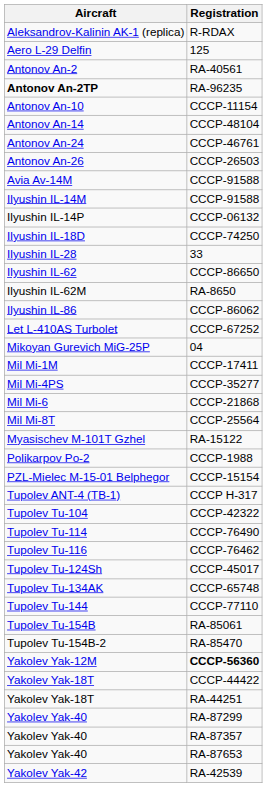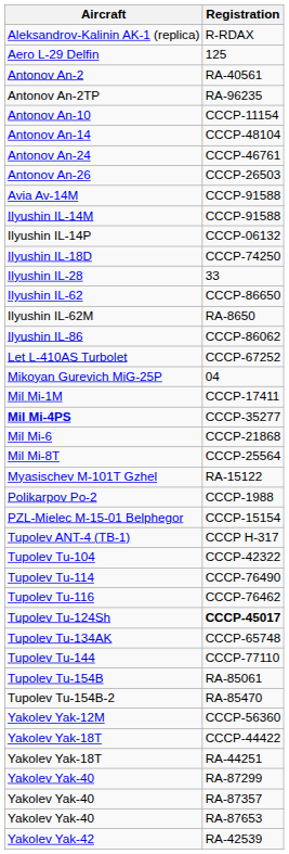row 5 | Aircraft: bold -> normal
row 21 | Aircraft: normal -> bold
row 31 | Registration: normal -> bold
row 36 | Registration: bold -> normal
